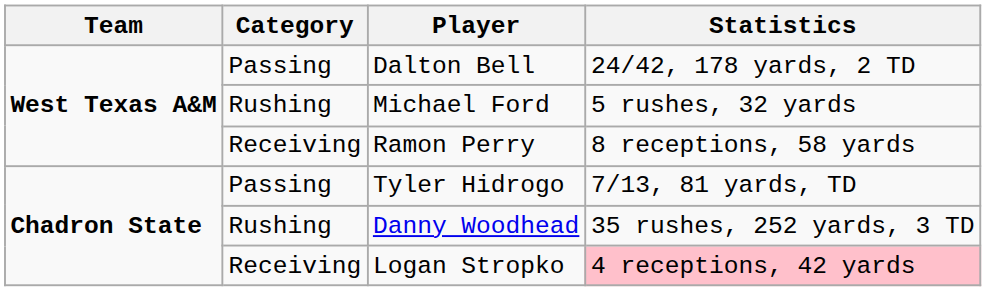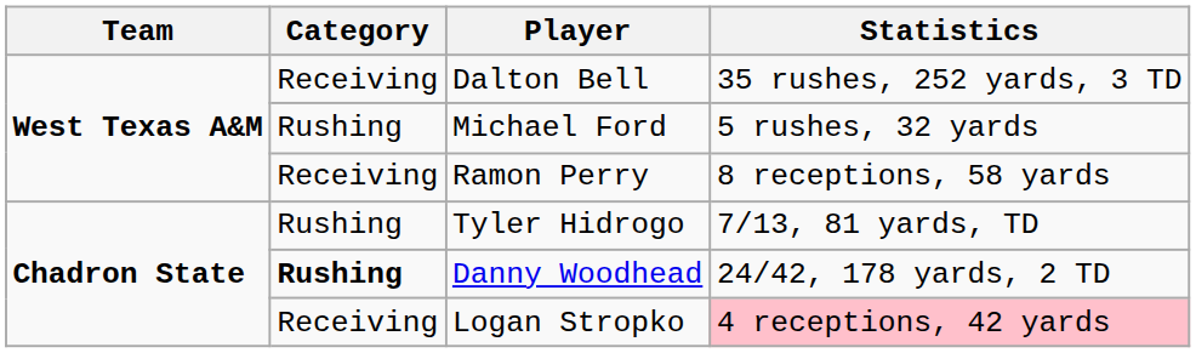Dalton Bell | Category: Passing -> Receiving
Dalton Bell | Statistics: 24/42, 178 yards, 2 TD -> 35 rushes, 252 yards, 3 TD
Tyler Hidrogo | Category: Passing -> Rushing
Danny Woodhead | Category: normal -> bold
Danny Woodhead | Statistics: 35 rushes, 252 yards, 3 TD -> 24/42, 178 yards, 2 TD
